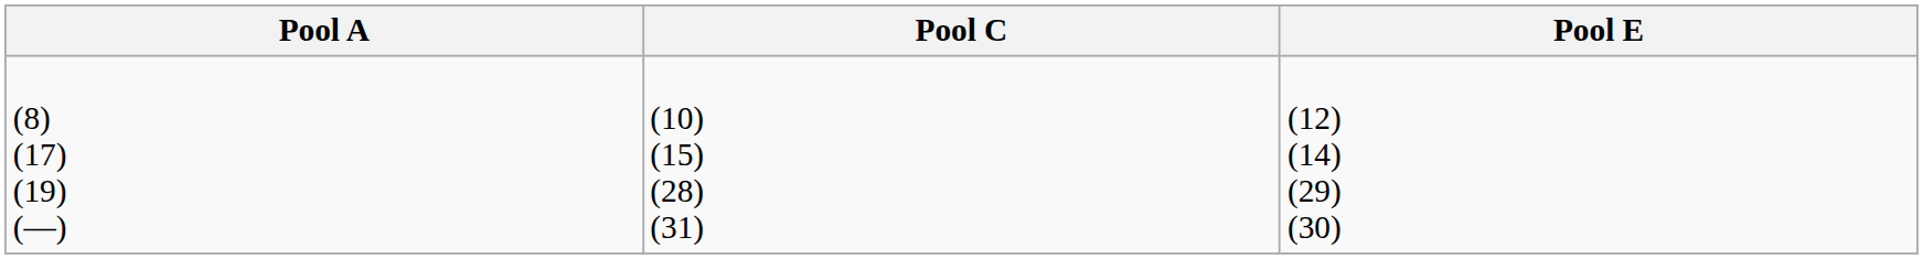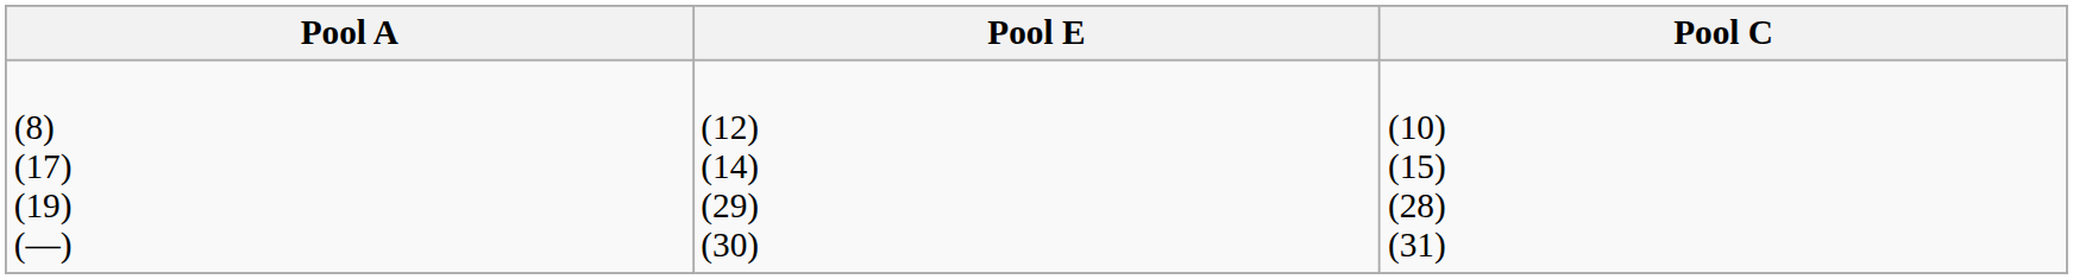columns swapped: Pool C <-> Pool E
